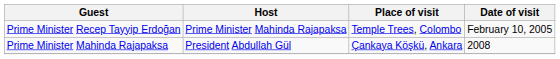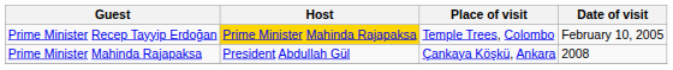Prime Minister Recep Tayyip Erdoğan | Host: no background -> gold background
